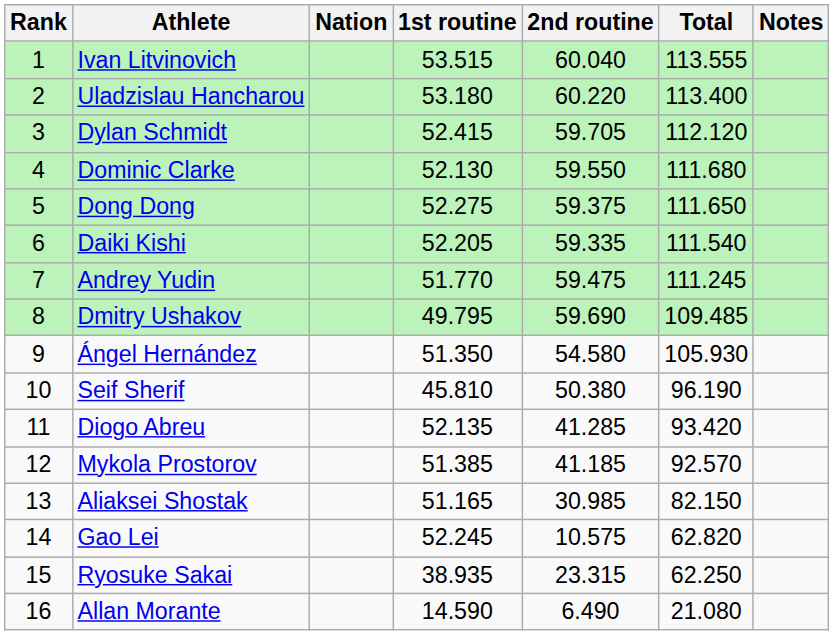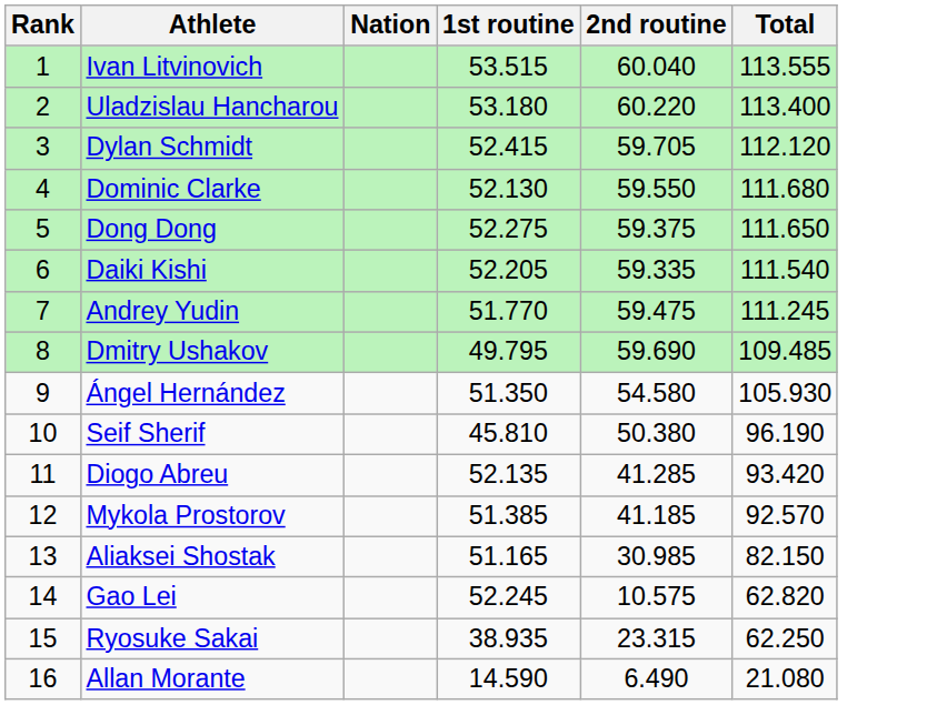- column: Notes
